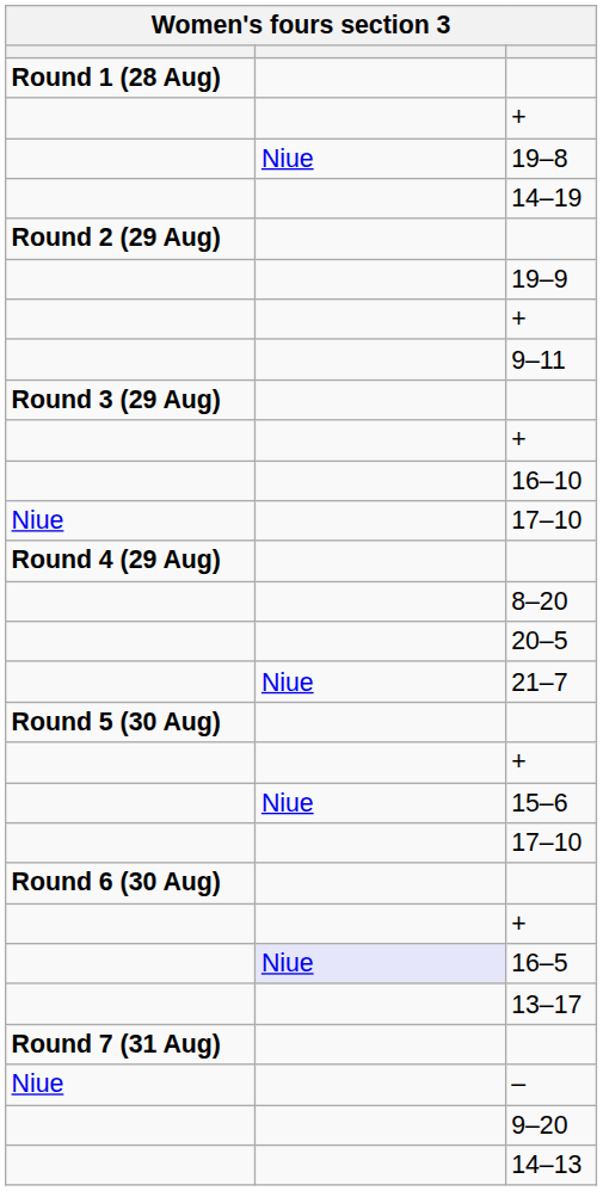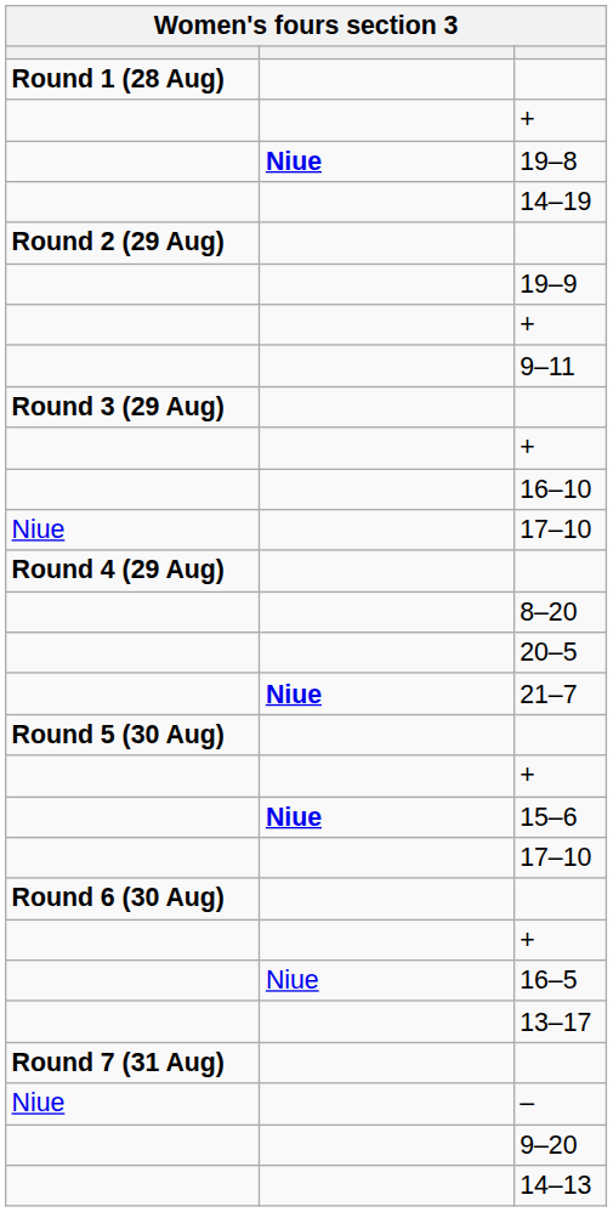19–8 | column 2: normal -> bold
21–7 | column 2: normal -> bold
15–6 | column 2: normal -> bold
16–5 | column 2: lavender background -> no background
